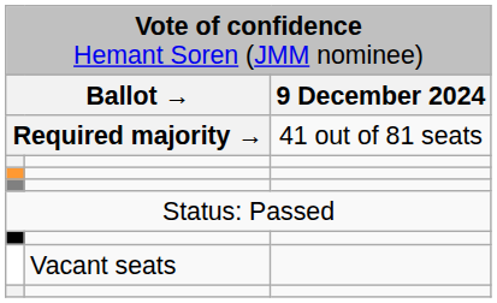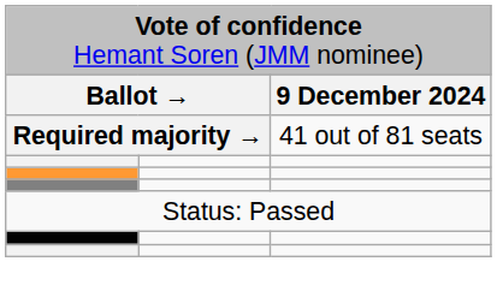- row: Vacant seats
